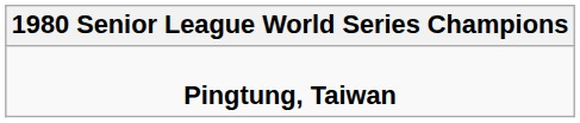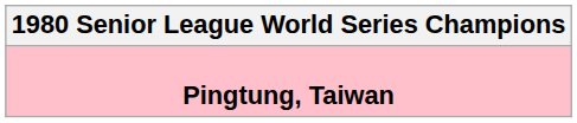row 2 | column 1: no background -> pink background
